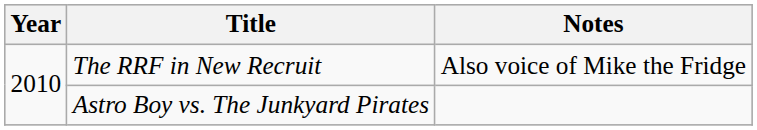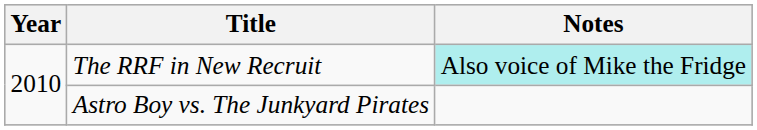The RRF in New Recruit | Notes: no background -> paleturquoise background
